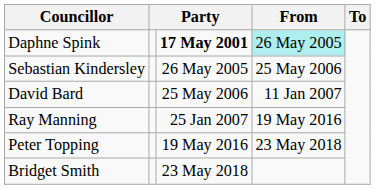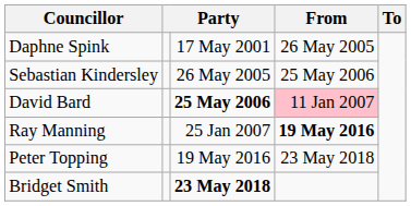Daphne Spink | column 3: bold -> normal
Daphne Spink | From: paleturquoise background -> no background
David Bard | column 3: normal -> bold
David Bard | From: no background -> pink background
Ray Manning | From: normal -> bold
Bridget Smith | column 3: normal -> bold
